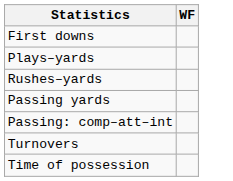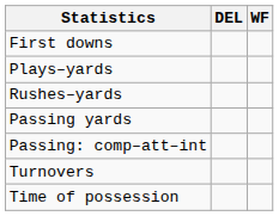+ column: DEL
